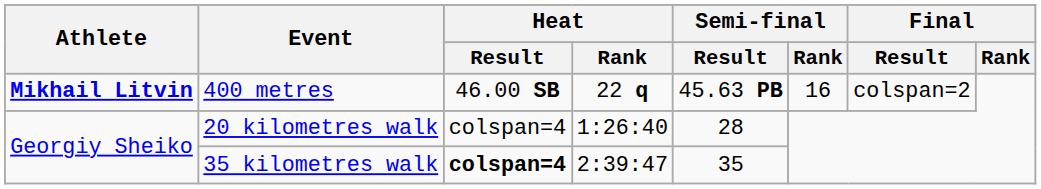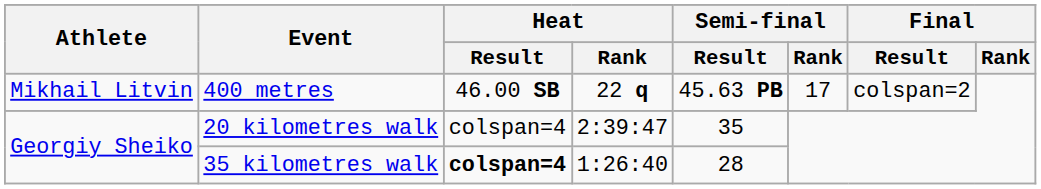400 metres | Athlete: bold -> normal
400 metres | Semi-final / Rank: 16 -> 17
20 kilometres walk | Heat / Rank: 1:26:40 -> 2:39:47
20 kilometres walk | Semi-final / Result: 28 -> 35
35 kilometres walk | Heat / Rank: 2:39:47 -> 1:26:40
35 kilometres walk | Semi-final / Result: 35 -> 28
